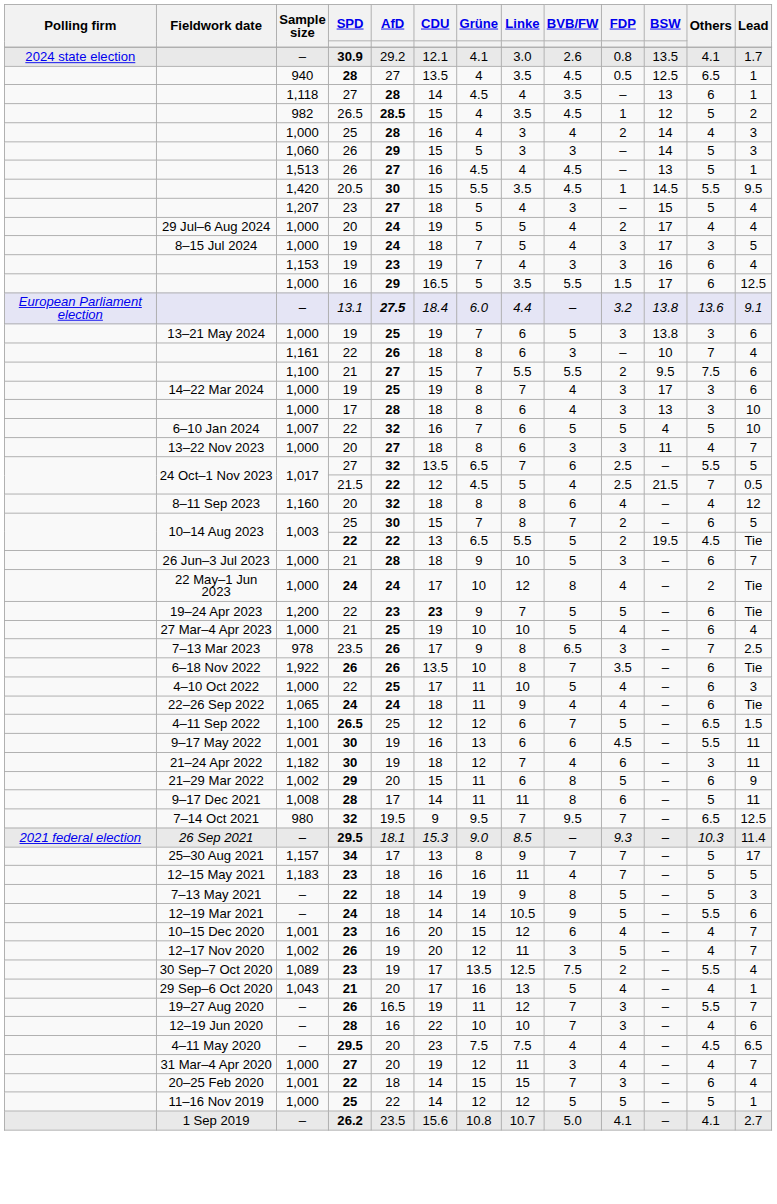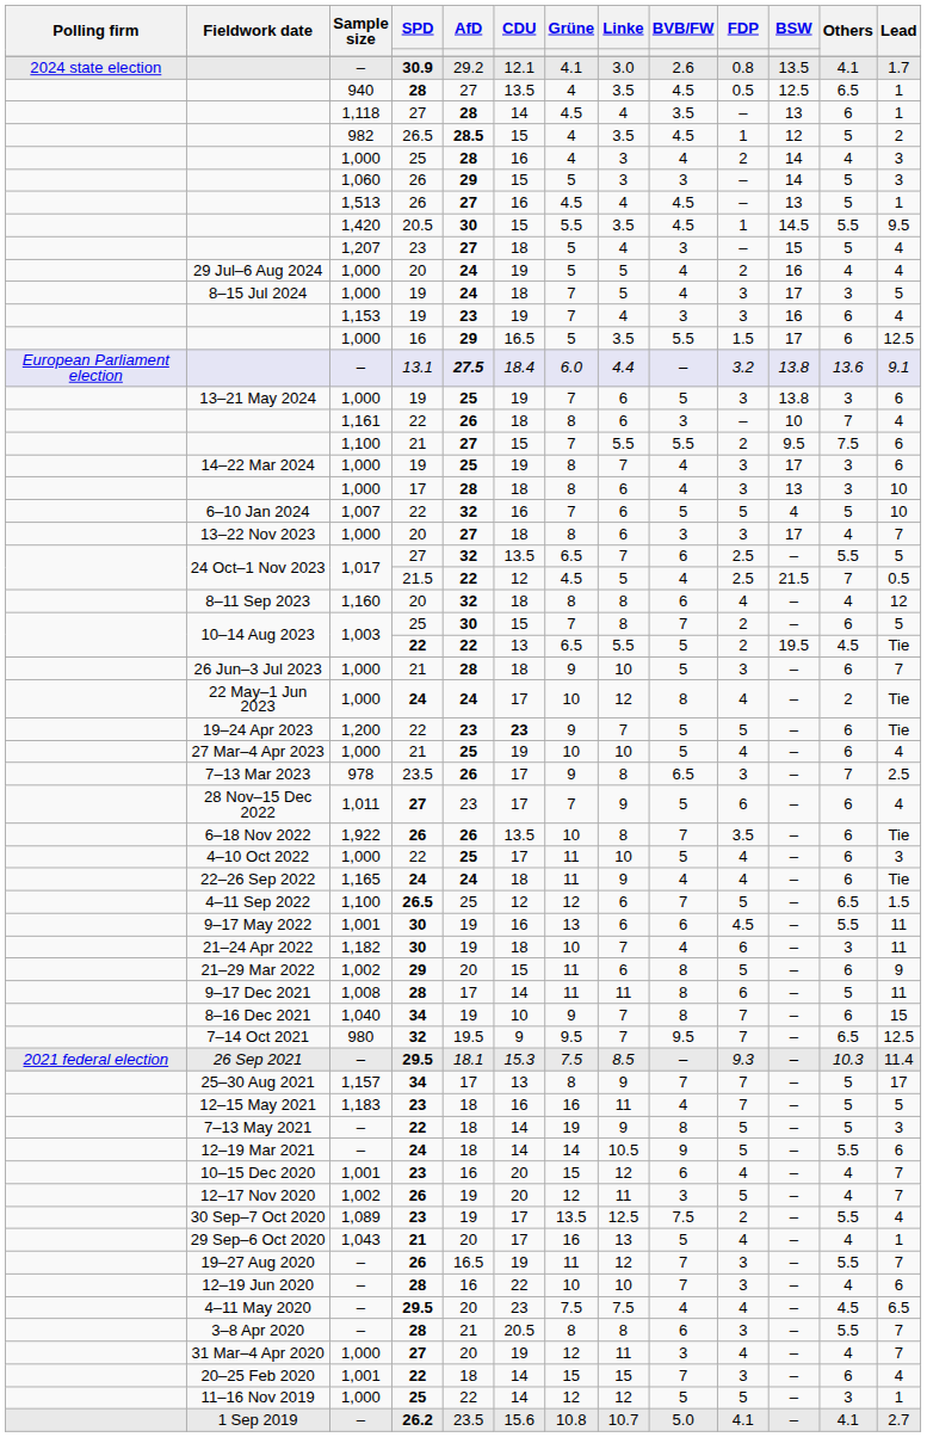29 Jul–6 Aug 2024 | BSW: 17 -> 16
13–22 Nov 2023 | BSW: 11 -> 17
+ row: 28 Nov–15 Dec 2022 | 1,011 | 27 | 23 | 17 | 7 | 9 | 5 | 6 | – | 6 | 4
22–26 Sep 2022 | Sample size: 1,065 -> 1,165
21–24 Apr 2022 | Grüne: 12 -> 10
+ row: 8–16 Dec 2021 | 1,040 | 34 | 19 | 10 | 9 | 7 | 8 | 7 | – | 6 | 15
26 Sep 2021 | Grüne: 9.0 -> 7.5
+ row: 3–8 Apr 2020 | – | 28 | 21 | 20.5 | 8 | 8 | 6 | 3 | – | 5.5 | 7
11–16 Nov 2019 | Others: 5 -> 3
